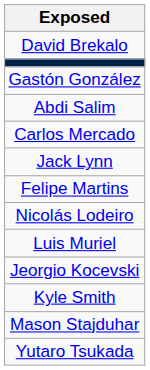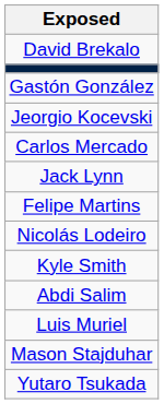row 5 | column 1: Abdi Salim -> Jeorgio Kocevski
row 10 | column 1: Luis Muriel -> Kyle Smith
row 11 | column 1: Jeorgio Kocevski -> Abdi Salim
row 12 | column 1: Kyle Smith -> Luis Muriel
